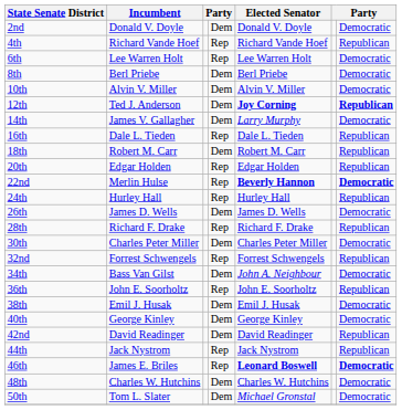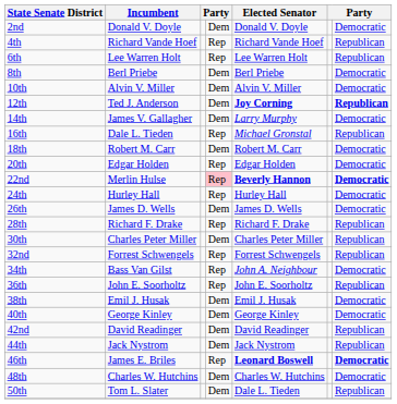6th | column 7: Democratic -> Republican
16th | Elected Senator: Dale L. Tieden -> Michael Gronstal
18th | column 7: Republican -> Democratic
20th | column 7: Republican -> Democratic
22nd | column 4: no background -> pink background
24th | column 7: Republican -> Democratic
30th | column 7: Democratic -> Republican
34th | column 4: Dem -> Rep
44th | column 4: Rep -> Dem
50th | Elected Senator: Michael Gronstal -> Dale L. Tieden
50th | column 7: Democratic -> Republican
